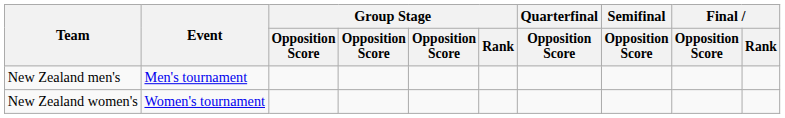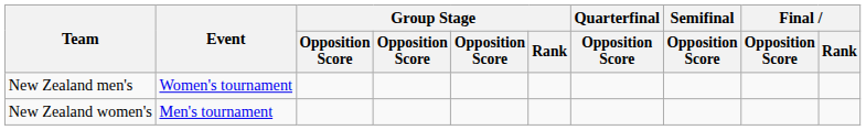New Zealand men's | Event: Men's tournament -> Women's tournament
New Zealand women's | Event: Women's tournament -> Men's tournament
